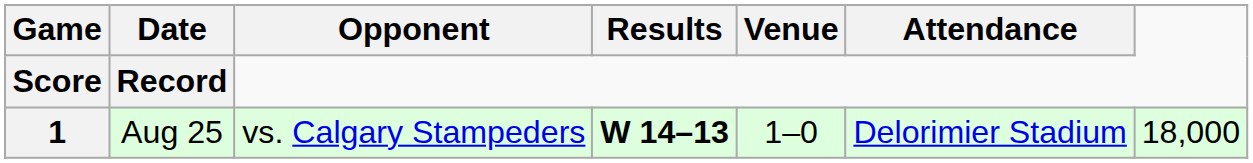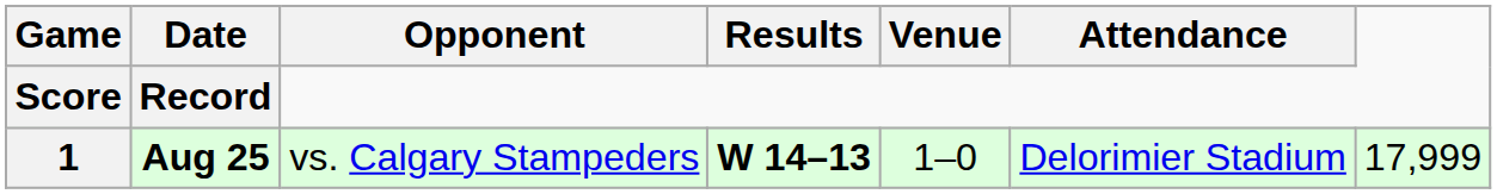1 | Date / Record: normal -> bold
1 | column 7: 18,000 -> 17,999
